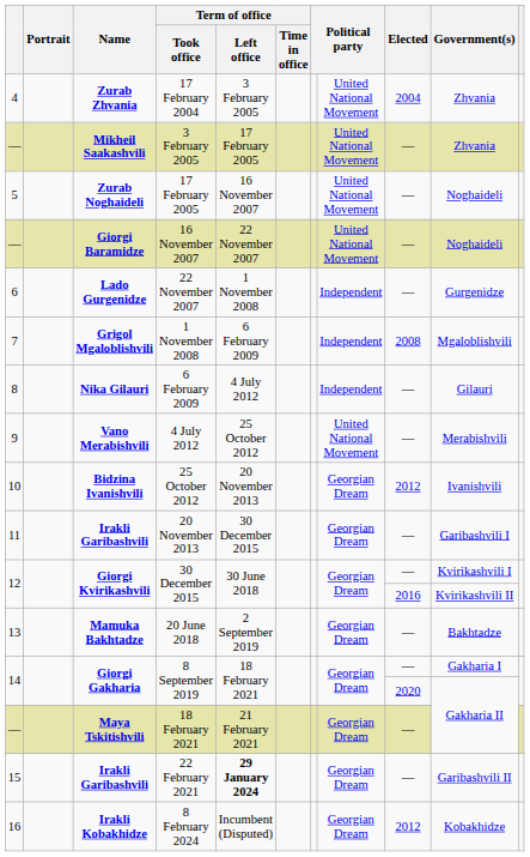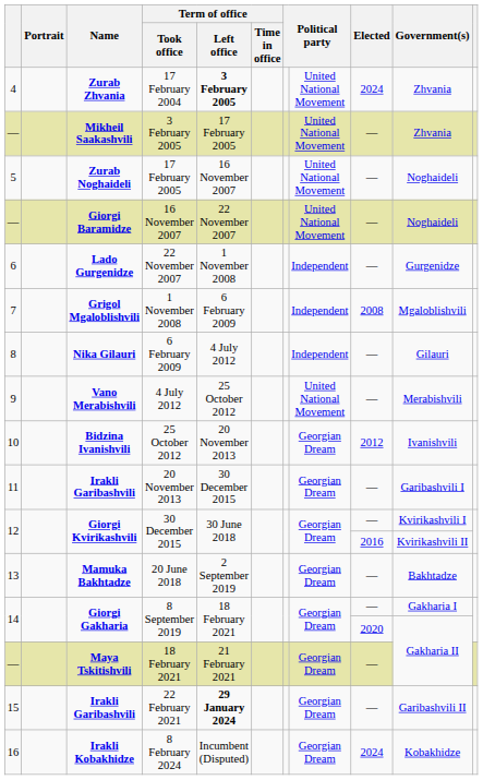17 February 2004 | Term of office / Left office: normal -> bold
17 February 2004 | Elected: 2004 -> 2024
8 February 2024 | Elected: 2012 -> 2024
